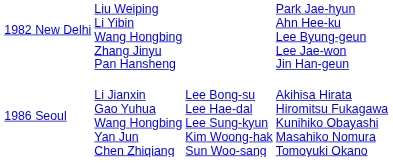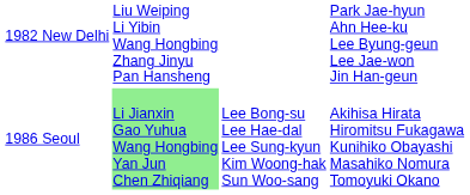1986 Seoul | column 2: no background -> lightgreen background
